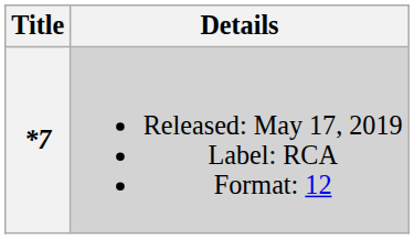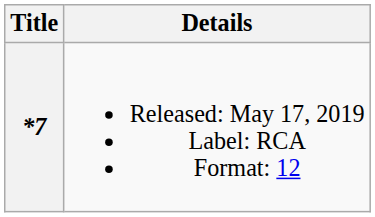*7 | Details: lightgrey background -> no background
